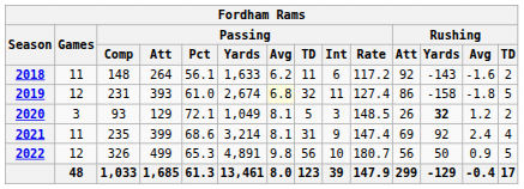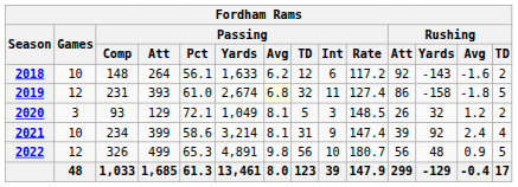2018 | Games: 11 -> 10
2018 | Passing / TD: 11 -> 12
2020 | Rushing / Yards: bold -> normal
2021 | Games: 11 -> 10
2021 | Passing / Comp: 235 -> 234
2021 | Passing / Pct: 68.6 -> 58.6
2021 | Rushing / Att: 69 -> 39
2022 | Rushing / Yards: 50 -> 48
